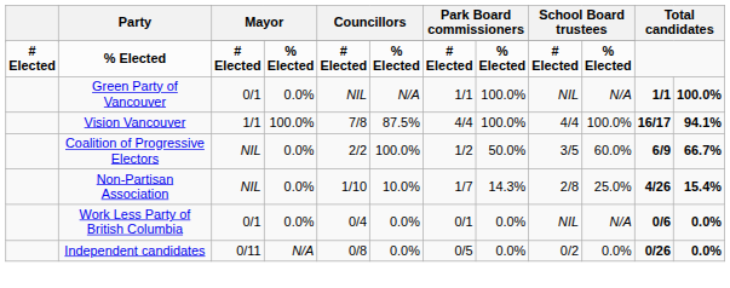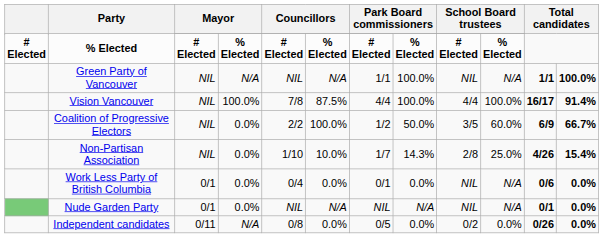Green Party of Vancouver | column 3: 0/1 -> NIL
Green Party of Vancouver | column 4: 0.0% -> N/A
Vision Vancouver | column 3: 1/1 -> NIL
Vision Vancouver | column 12: 94.1% -> 91.4%
+ row: Nude Garden Party | 0/1 | 0.0% | NIL | N/A | NIL | N/A | NIL | N/A | 0/1 | 0.0%
